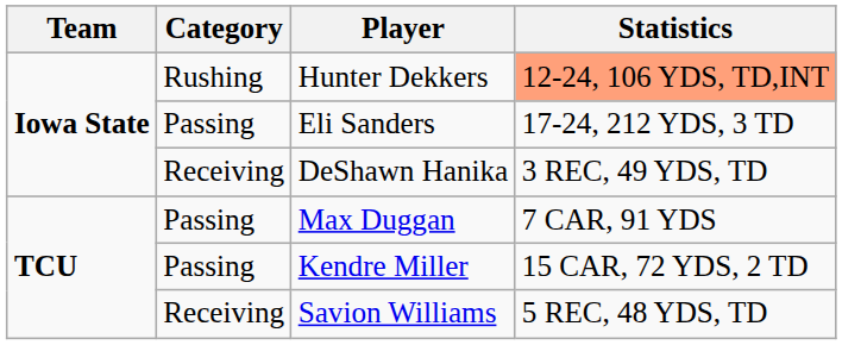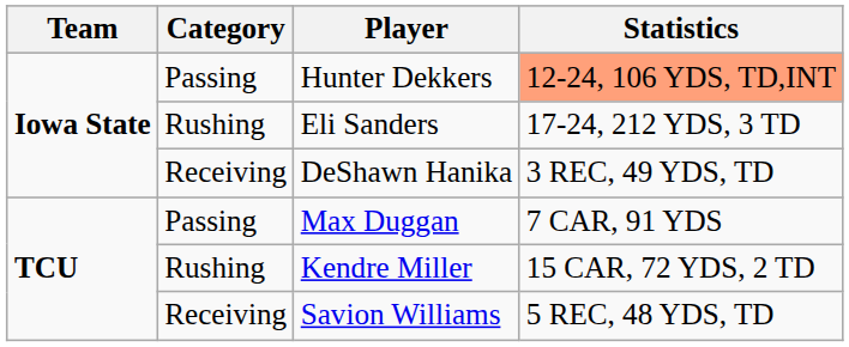Hunter Dekkers | Category: Rushing -> Passing
Eli Sanders | Category: Passing -> Rushing
Kendre Miller | Category: Passing -> Rushing
